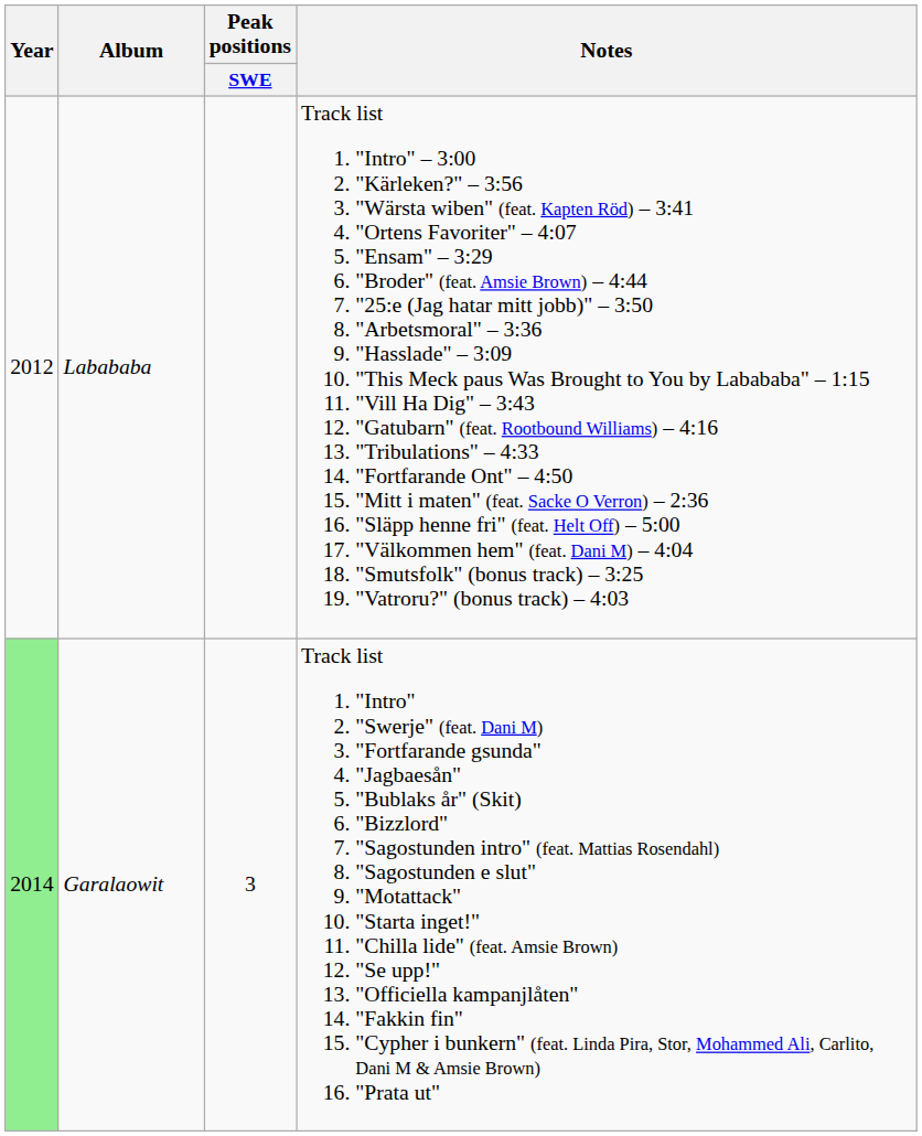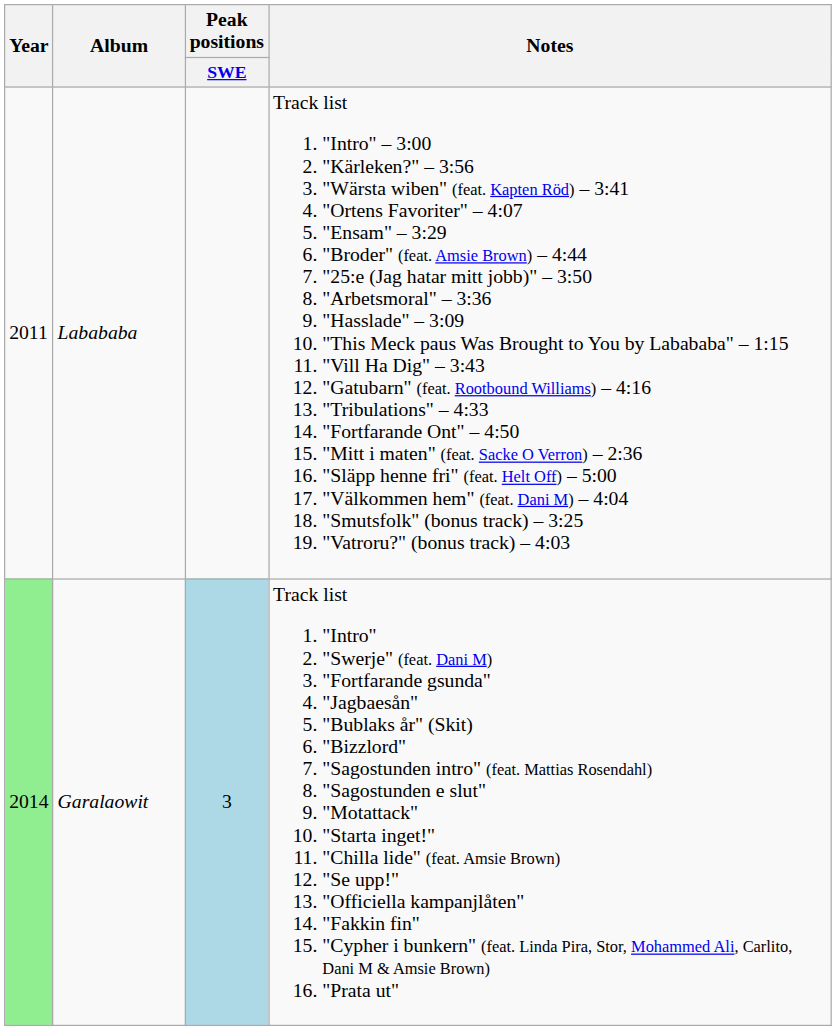Labababa | Year: 2012 -> 2011
Garalaowit | Peak positions / SWE: no background -> lightblue background
